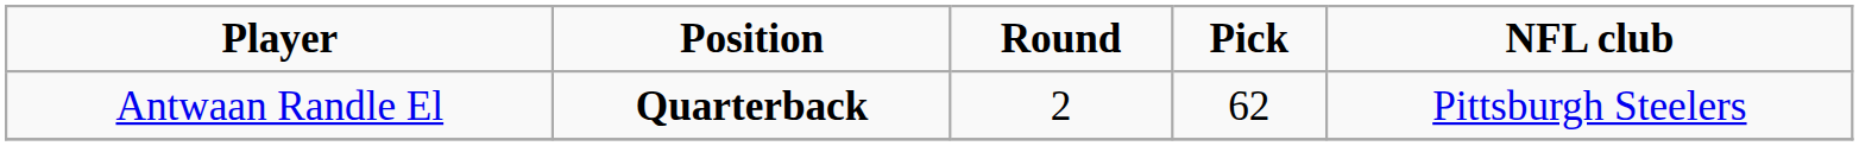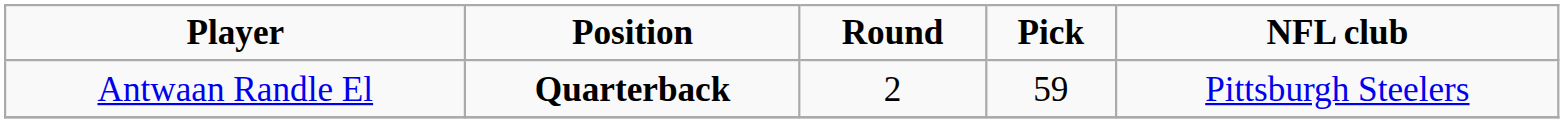Antwaan Randle El | Pick: 62 -> 59
